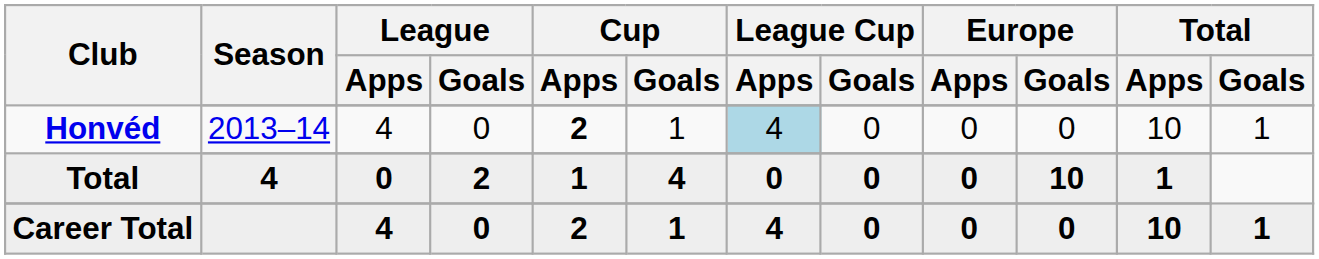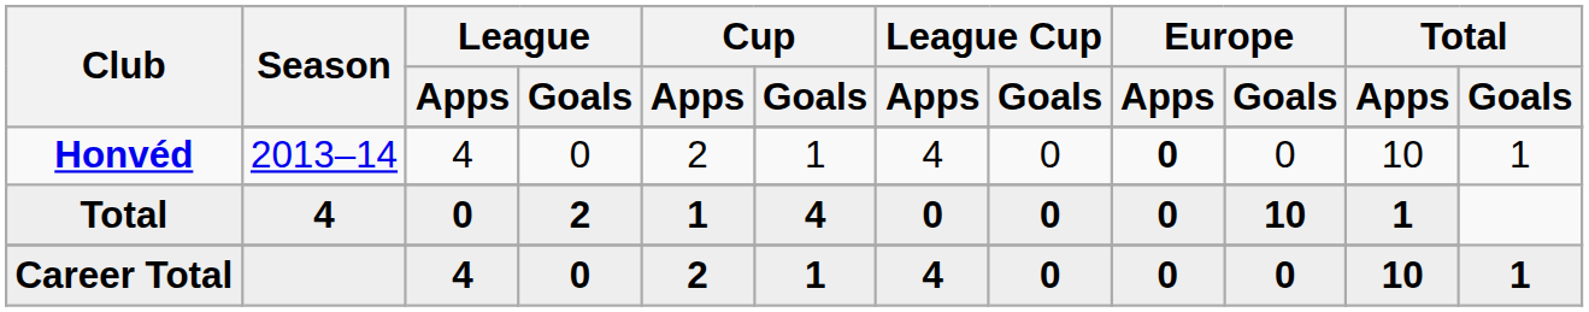Honvéd / 2013–14 | Cup / Apps: bold -> normal
Honvéd / 2013–14 | League Cup / Apps: lightblue background -> no background
Honvéd / 2013–14 | Europe / Apps: normal -> bold
